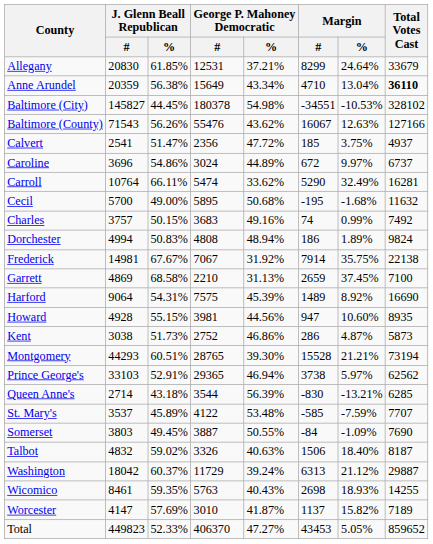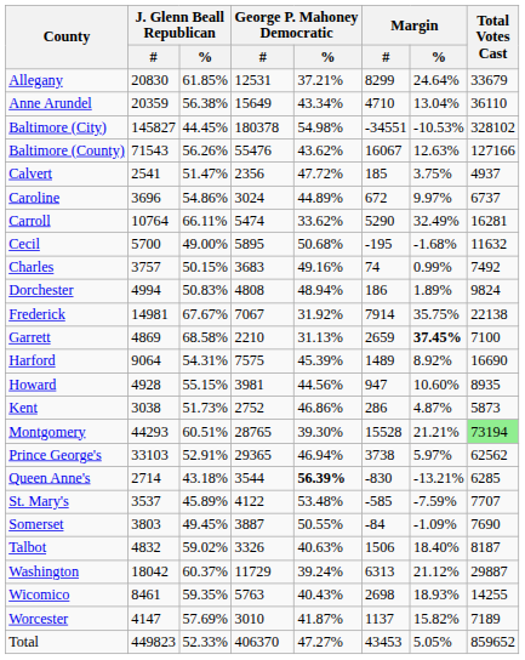Anne Arundel | Total Votes Cast: bold -> normal
Garrett | Margin / %: normal -> bold
Montgomery | Total Votes Cast: no background -> lightgreen background
Queen Anne's | George P. Mahoney Democratic / %: normal -> bold
